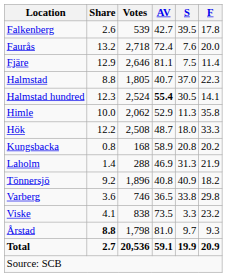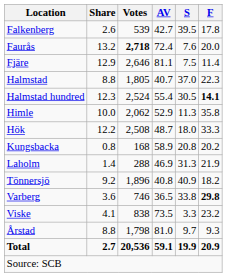Faurås | Votes: normal -> bold
Halmstad hundred | AV: bold -> normal
Halmstad hundred | F: normal -> bold
Varberg | F: normal -> bold
Årstad | Share: bold -> normal
